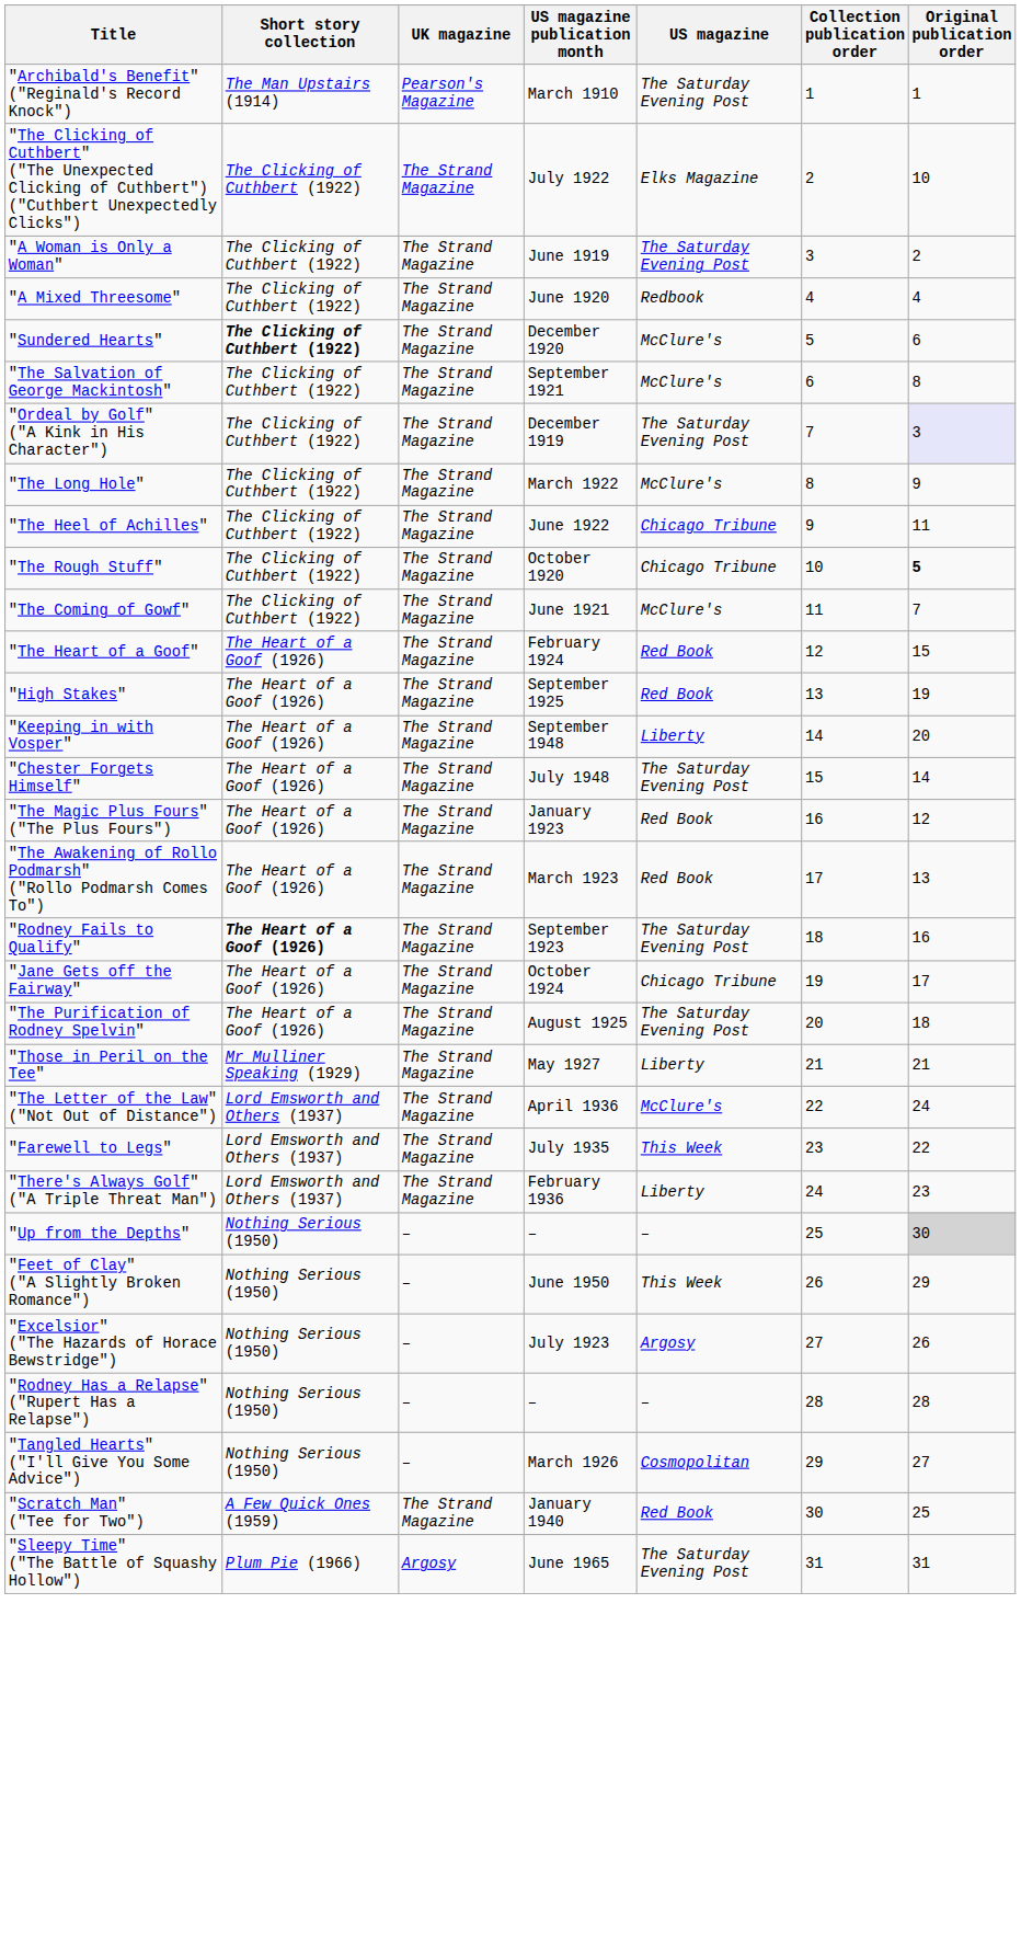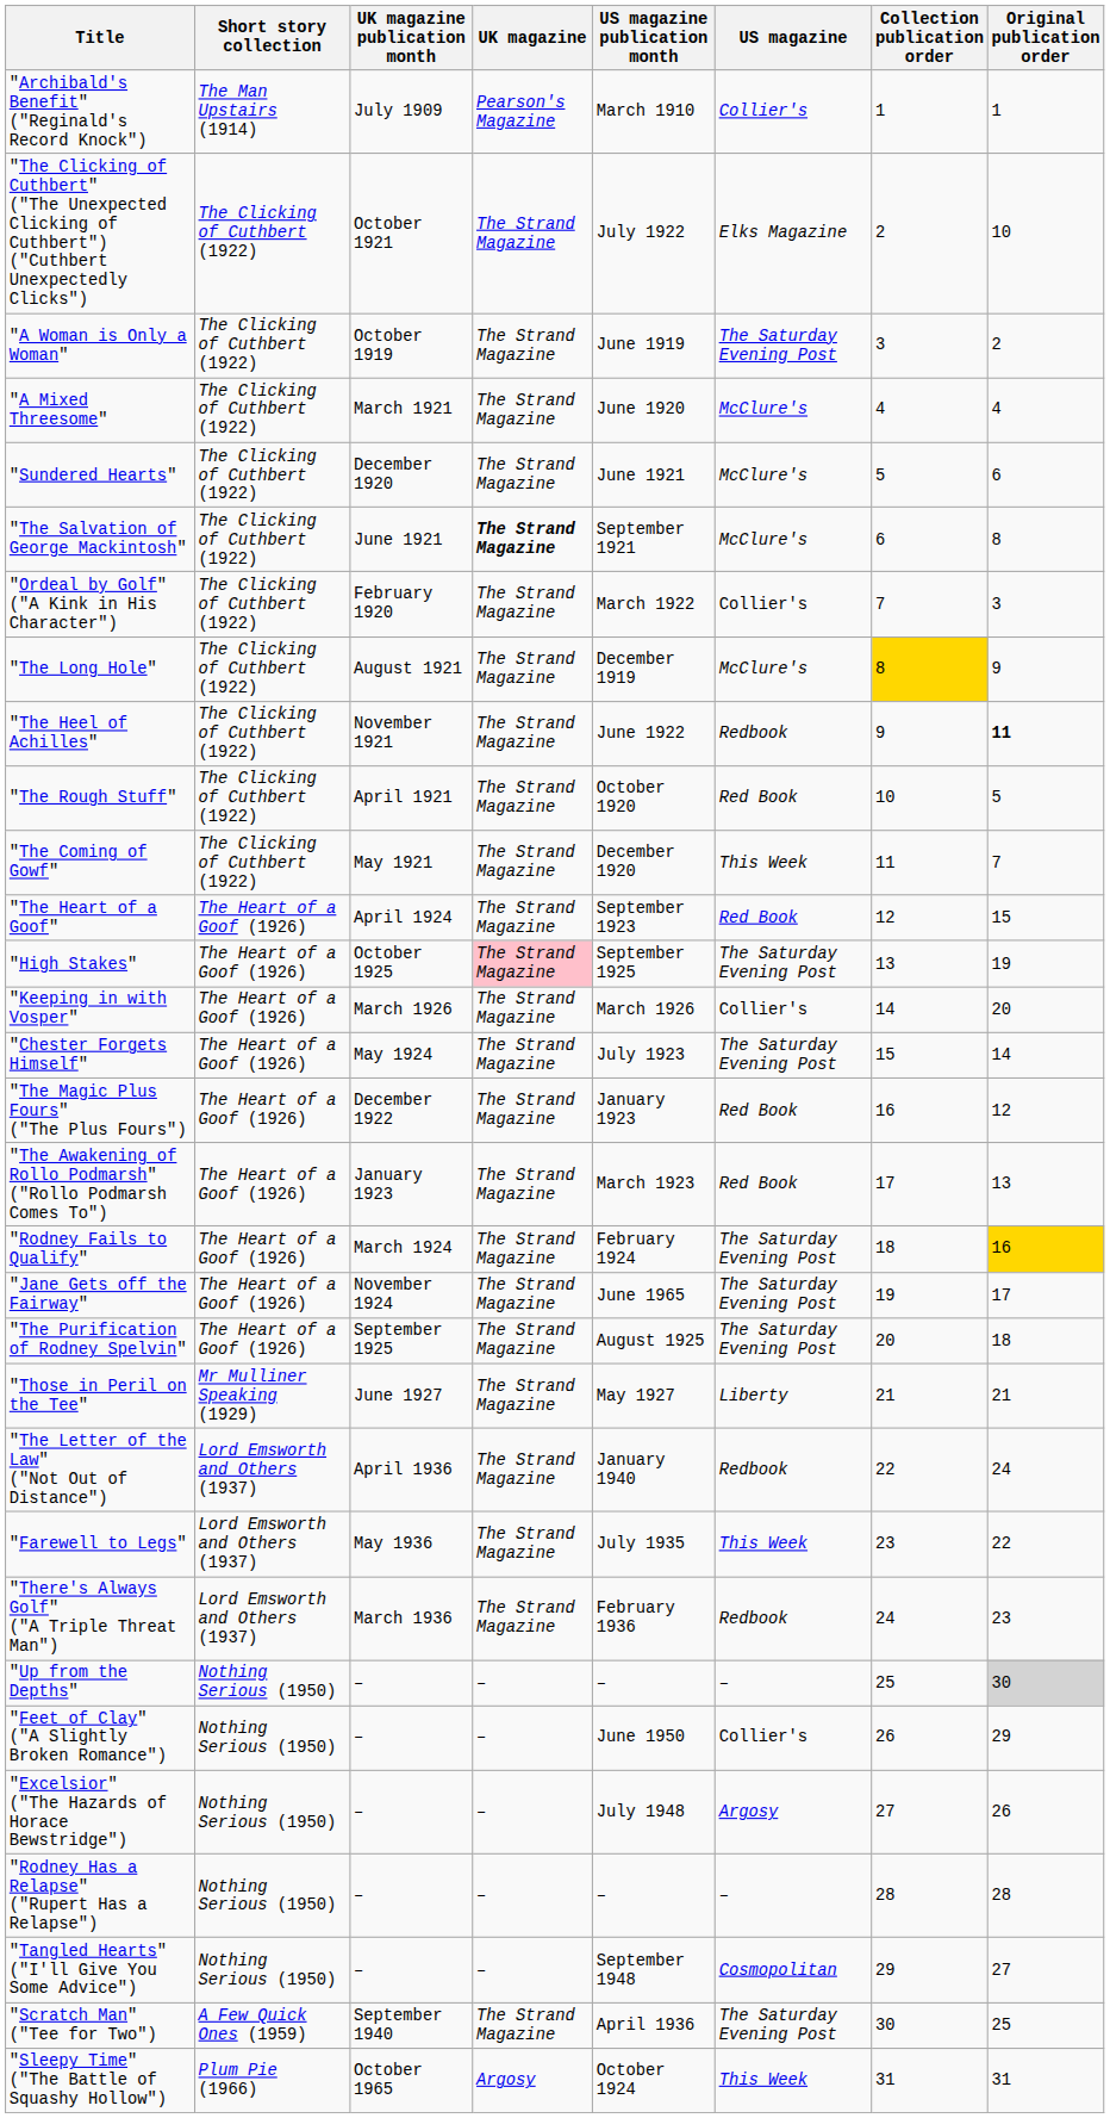+ column: UK magazine publication month | July 1909 | October 1921 | October 1919 | March 1921 | December 1920 | June 1921 | February 1920 | August 1921 | November 1921 | April 1921 | May 1921 | April 1924 | October 1925 | March 1926 | May 1924 | December 1922 | January 1923 | March 1924 | November 1924 | September 1925 | June 1927 | April 1936 | May 1936 | March 1936 | – | – | – | – | – | September 1940 | October 1965
"Archibald's Benefit" ("Reginald's Record Knock") | US magazine: The Saturday Evening Post -> Collier's
"A Mixed Threesome" | US magazine: Redbook -> McClure's
"Sundered Hearts" | Short story collection: bold -> normal
"Sundered Hearts" | US magazine publication month: December 1920 -> June 1921
"The Salvation of George Mackintosh" | UK magazine: normal -> bold
"Ordeal by Golf" ("A Kink in His Character") | US magazine publication month: December 1919 -> March 1922
"Ordeal by Golf" ("A Kink in His Character") | US magazine: The Saturday Evening Post -> Collier's
"Ordeal by Golf" ("A Kink in His Character") | Original publication order: lavender background -> no background
"The Long Hole" | US magazine publication month: March 1922 -> December 1919
"The Long Hole" | Collection publication order: no background -> gold background
"The Heel of Achilles" | US magazine: Chicago Tribune -> Redbook
"The Heel of Achilles" | Original publication order: normal -> bold
"The Rough Stuff" | US magazine: Chicago Tribune -> Red Book
"The Rough Stuff" | Original publication order: bold -> normal
"The Coming of Gowf" | US magazine publication month: June 1921 -> December 1920
"The Coming of Gowf" | US magazine: McClure's -> This Week
"The Heart of a Goof" | US magazine publication month: February 1924 -> September 1923
"High Stakes" | UK magazine: no background -> pink background
"High Stakes" | US magazine: Red Book -> The Saturday Evening Post
"Keeping in with Vosper" | US magazine publication month: September 1948 -> March 1926
"Keeping in with Vosper" | US magazine: Liberty -> Collier's
"Chester Forgets Himself" | US magazine publication month: July 1948 -> July 1923
"Rodney Fails to Qualify" | Short story collection: bold -> normal
"Rodney Fails to Qualify" | US magazine publication month: September 1923 -> February 1924
"Rodney Fails to Qualify" | Original publication order: no background -> gold background
"Jane Gets off the Fairway" | US magazine publication month: October 1924 -> June 1965
"Jane Gets off the Fairway" | US magazine: Chicago Tribune -> The Saturday Evening Post
"The Letter of the Law" ("Not Out of Distance") | US magazine publication month: April 1936 -> January 1940
"The Letter of the Law" ("Not Out of Distance") | US magazine: McClure's -> Redbook
"There's Always Golf" ("A Triple Threat Man") | US magazine: Liberty -> Redbook
"Feet of Clay" ("A Slightly Broken Romance") | US magazine: This Week -> Collier's
"Excelsior" ("The Hazards of Horace Bewstridge") | US magazine publication month: July 1923 -> July 1948
"Tangled Hearts" ("I'll Give You Some Advice") | US magazine publication month: March 1926 -> September 1948
"Scratch Man" ("Tee for Two") | US magazine publication month: January 1940 -> April 1936
"Scratch Man" ("Tee for Two") | US magazine: Red Book -> The Saturday Evening Post
"Sleepy Time" ("The Battle of Squashy Hollow") | US magazine publication month: June 1965 -> October 1924
"Sleepy Time" ("The Battle of Squashy Hollow") | US magazine: The Saturday Evening Post -> This Week
